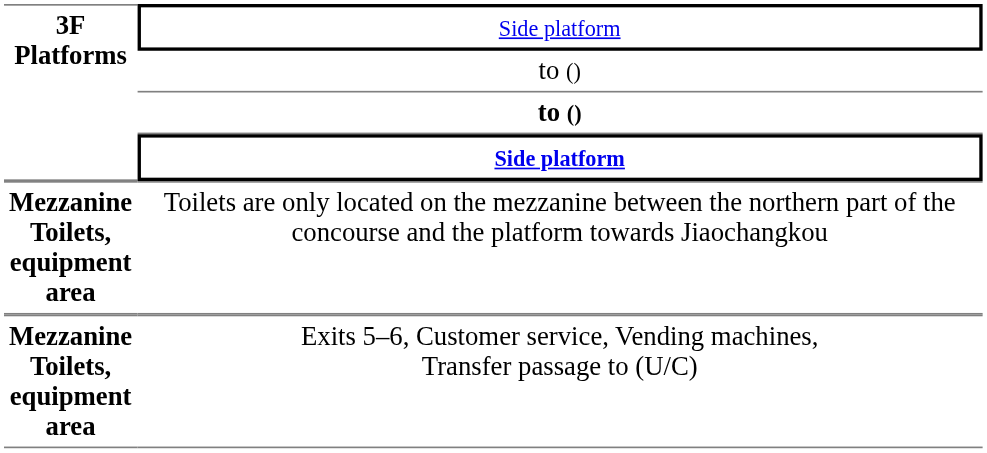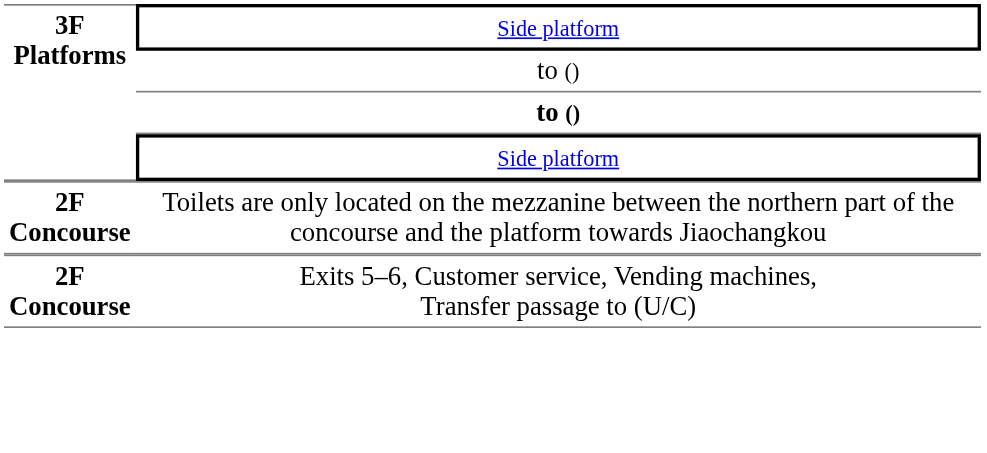row 4 | column 2: bold -> normal
row 5 | column 1: Mezzanine Toilets, equipment area -> 2F Concourse
row 6 | column 1: Mezzanine Toilets, equipment area -> 2F Concourse
